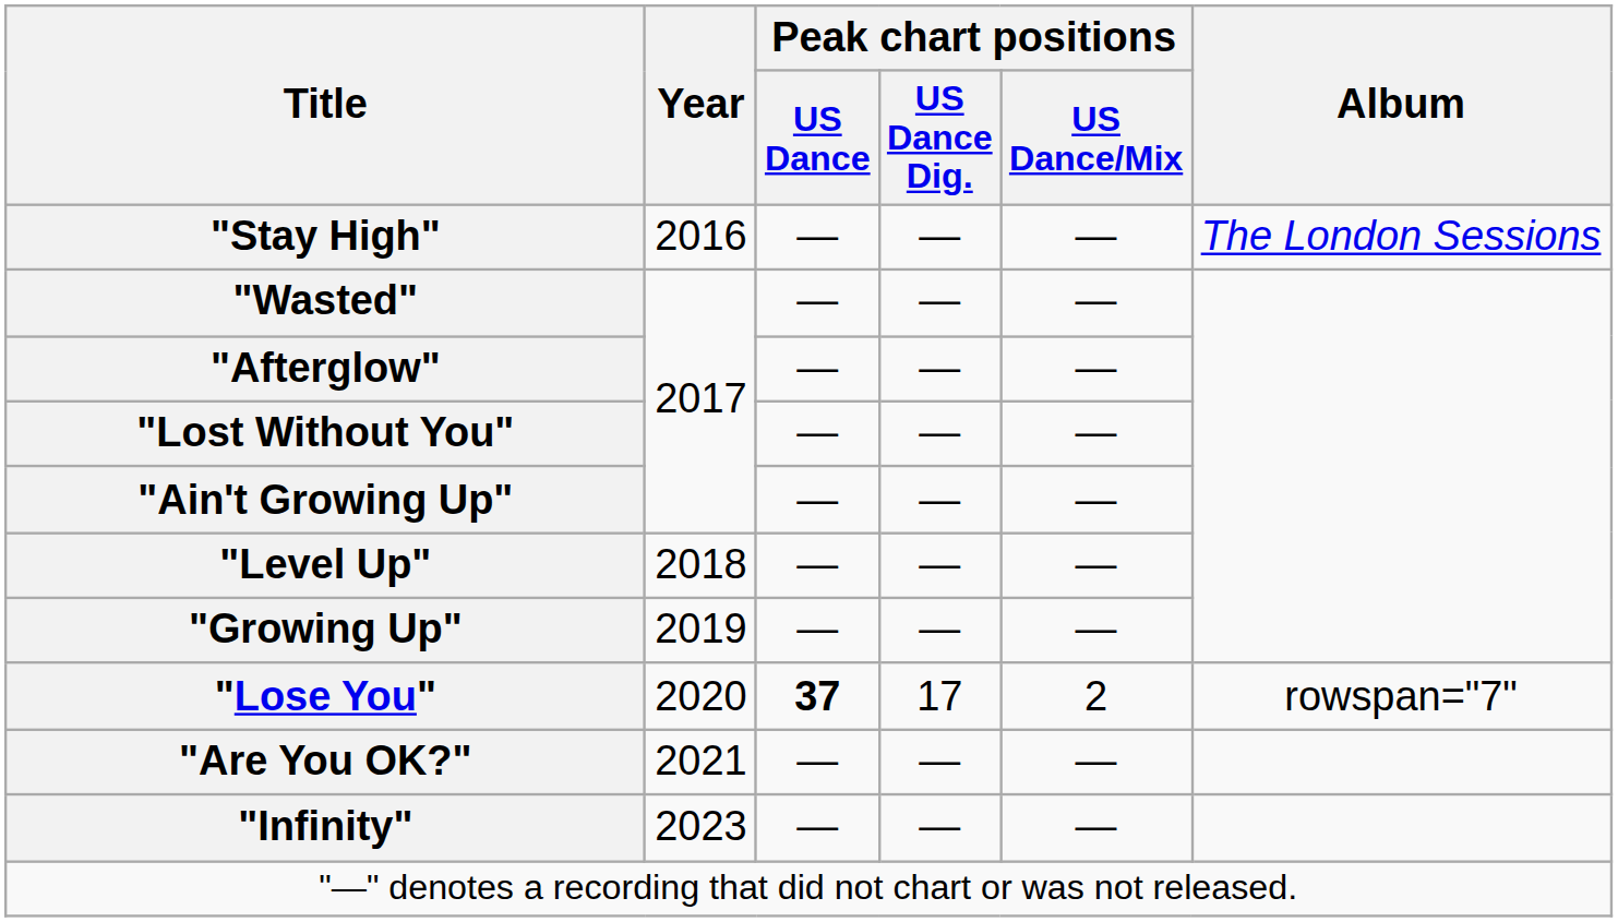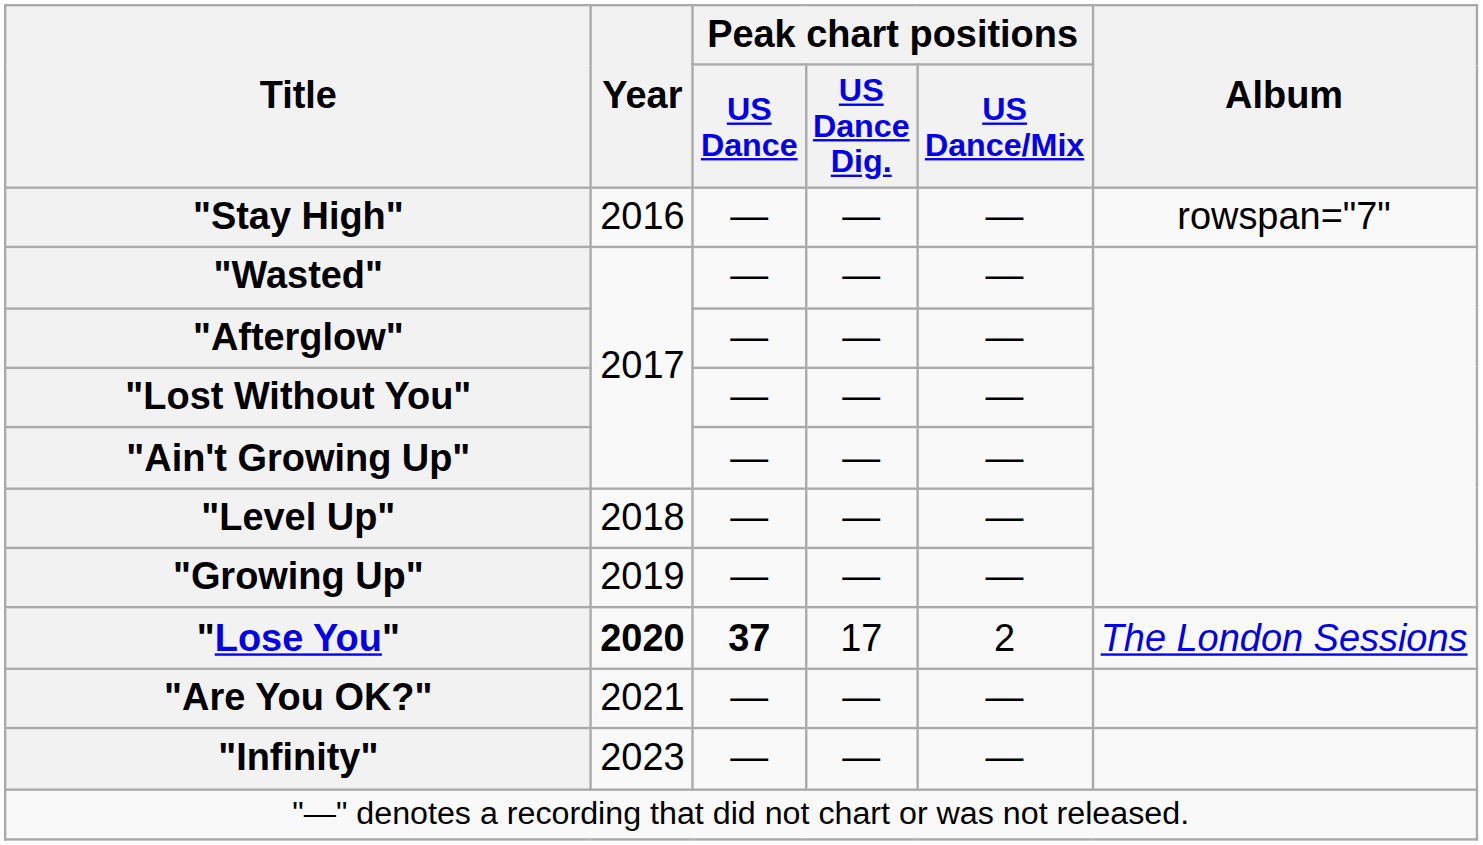"Stay High" | Album: The London Sessions -> rowspan="7"
"Lose You" | Year: normal -> bold
"Lose You" | Album: rowspan="7" -> The London Sessions
